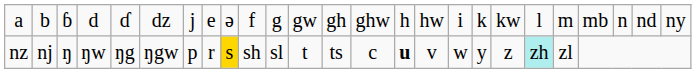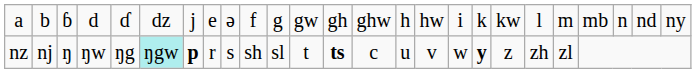nz | column 6: no background -> paleturquoise background
nz | column 7: normal -> bold
nz | column 9: gold background -> no background
nz | column 13: normal -> bold
nz | column 15: bold -> normal
nz | column 18: normal -> bold
nz | column 20: paleturquoise background -> no background
